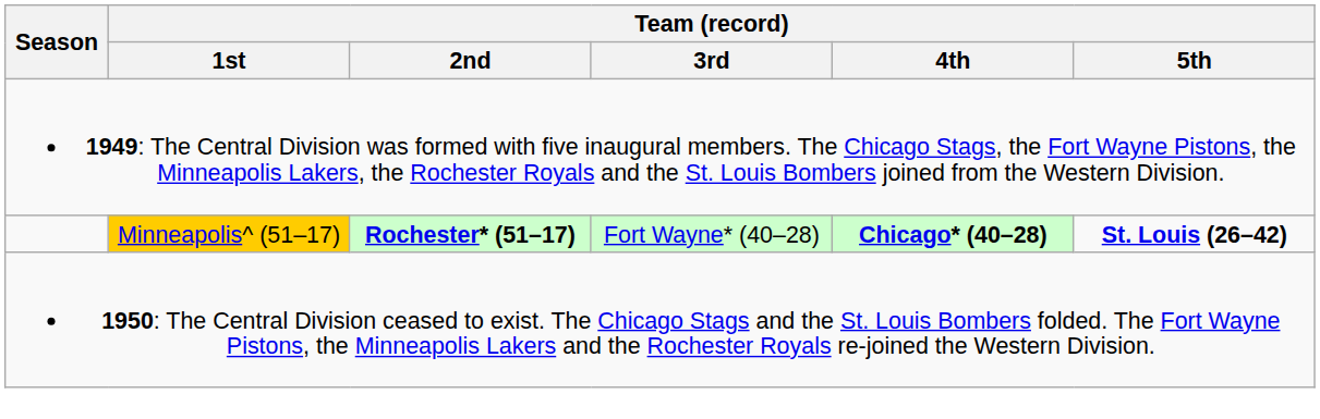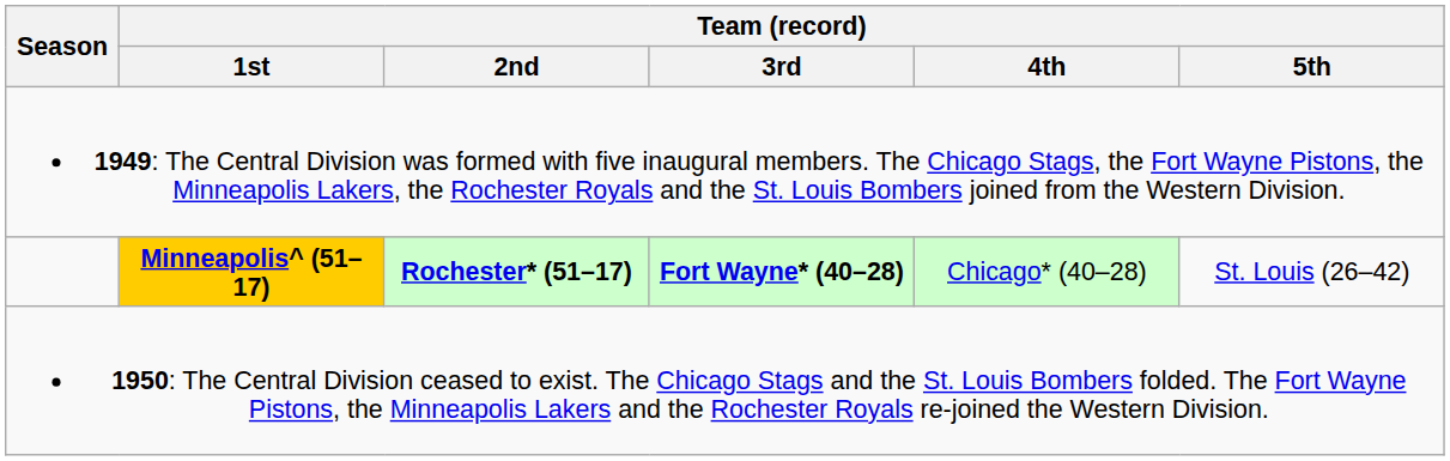row 4 | Team (record) / 1st: normal -> bold
row 4 | Team (record) / 3rd: normal -> bold
row 4 | Team (record) / 4th: bold -> normal
row 4 | Team (record) / 5th: bold -> normal
